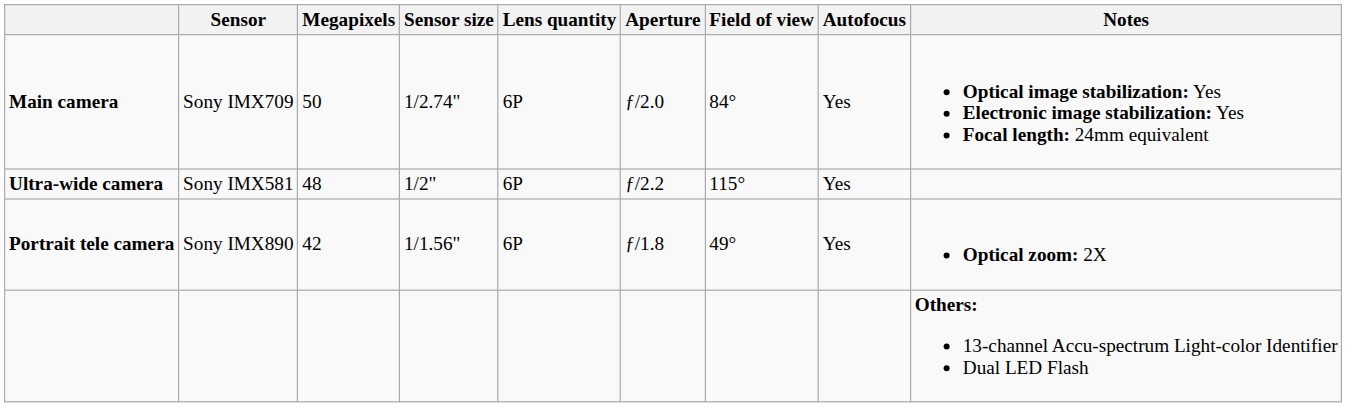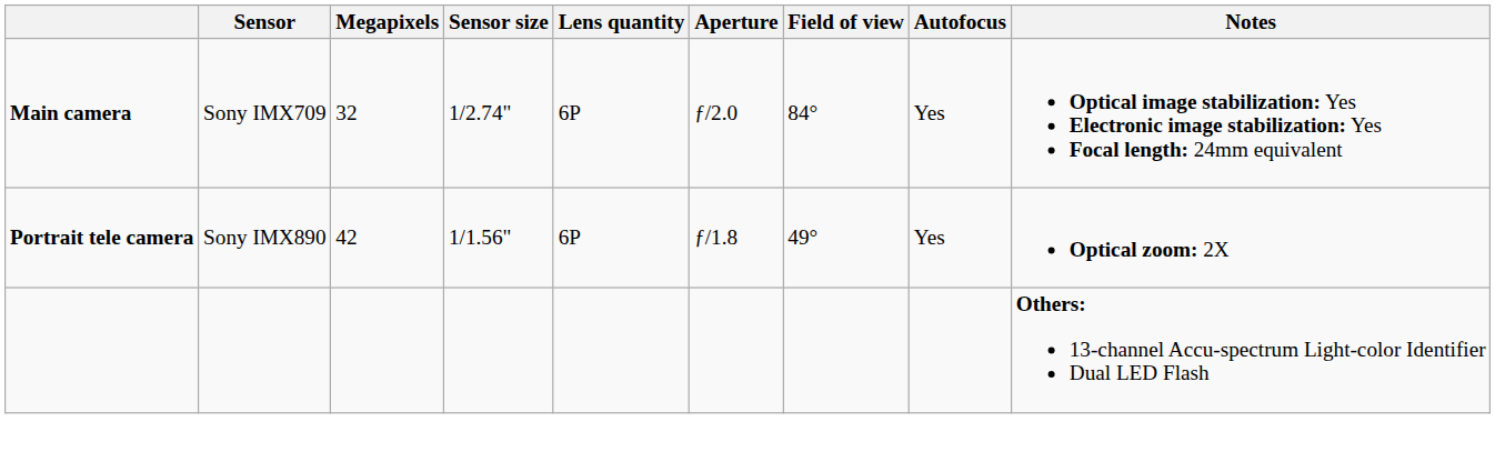Main camera | Megapixels: 50 -> 32
- row: Ultra-wide camera | Sony IMX581 | 48 | 1/2" | 6P | ƒ/2.2 | 115° | Yes
